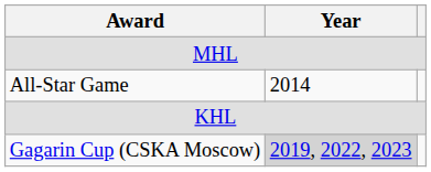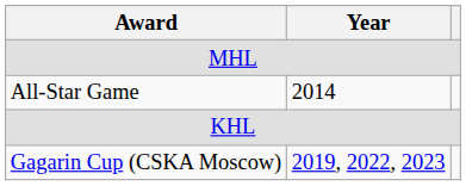Gagarin Cup (CSKA Moscow) | Year: lightgrey background -> no background
